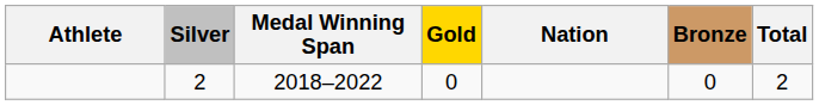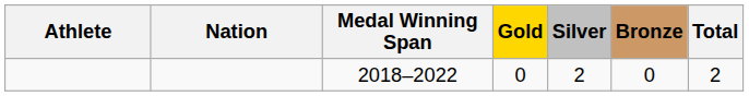columns swapped: Nation <-> Silver
